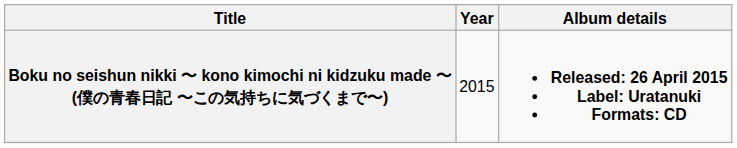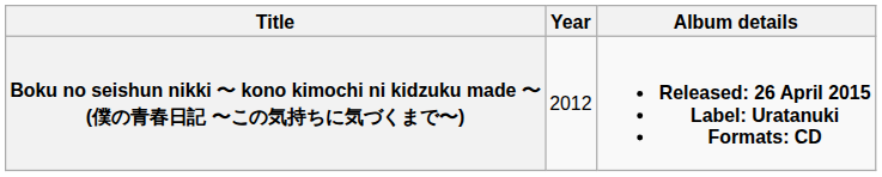row 2 | Year: 2015 -> 2012
